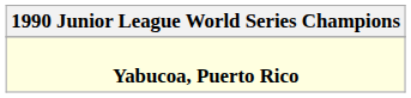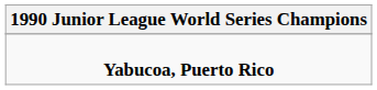row 2 | column 1: lightyellow background -> no background
